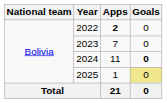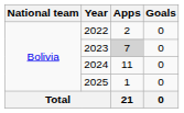2022 | Apps: bold -> normal
2023 | Apps: no background -> lightgrey background
2024 | Goals: bold -> normal
2025 | Goals: khaki background -> no background
